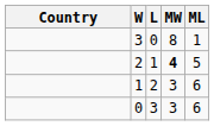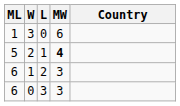columns swapped: Country <-> ML
row 2 | MW: 8 -> 6
